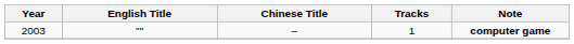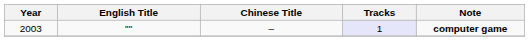2003 | Tracks: no background -> lavender background
